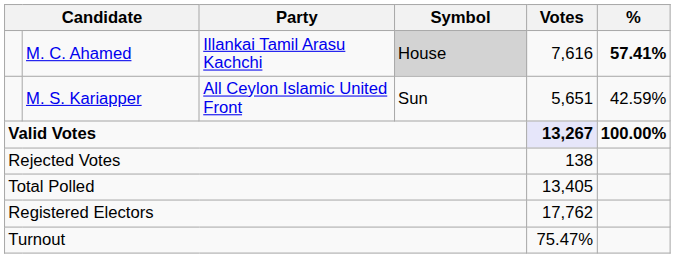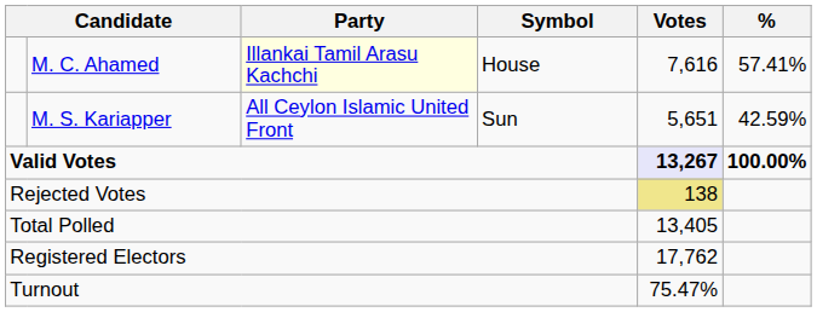M. C. Ahamed | Party: no background -> lightyellow background
M. C. Ahamed | Symbol: lightgrey background -> no background
M. C. Ahamed | %: bold -> normal
Rejected Votes | Votes: no background -> khaki background
